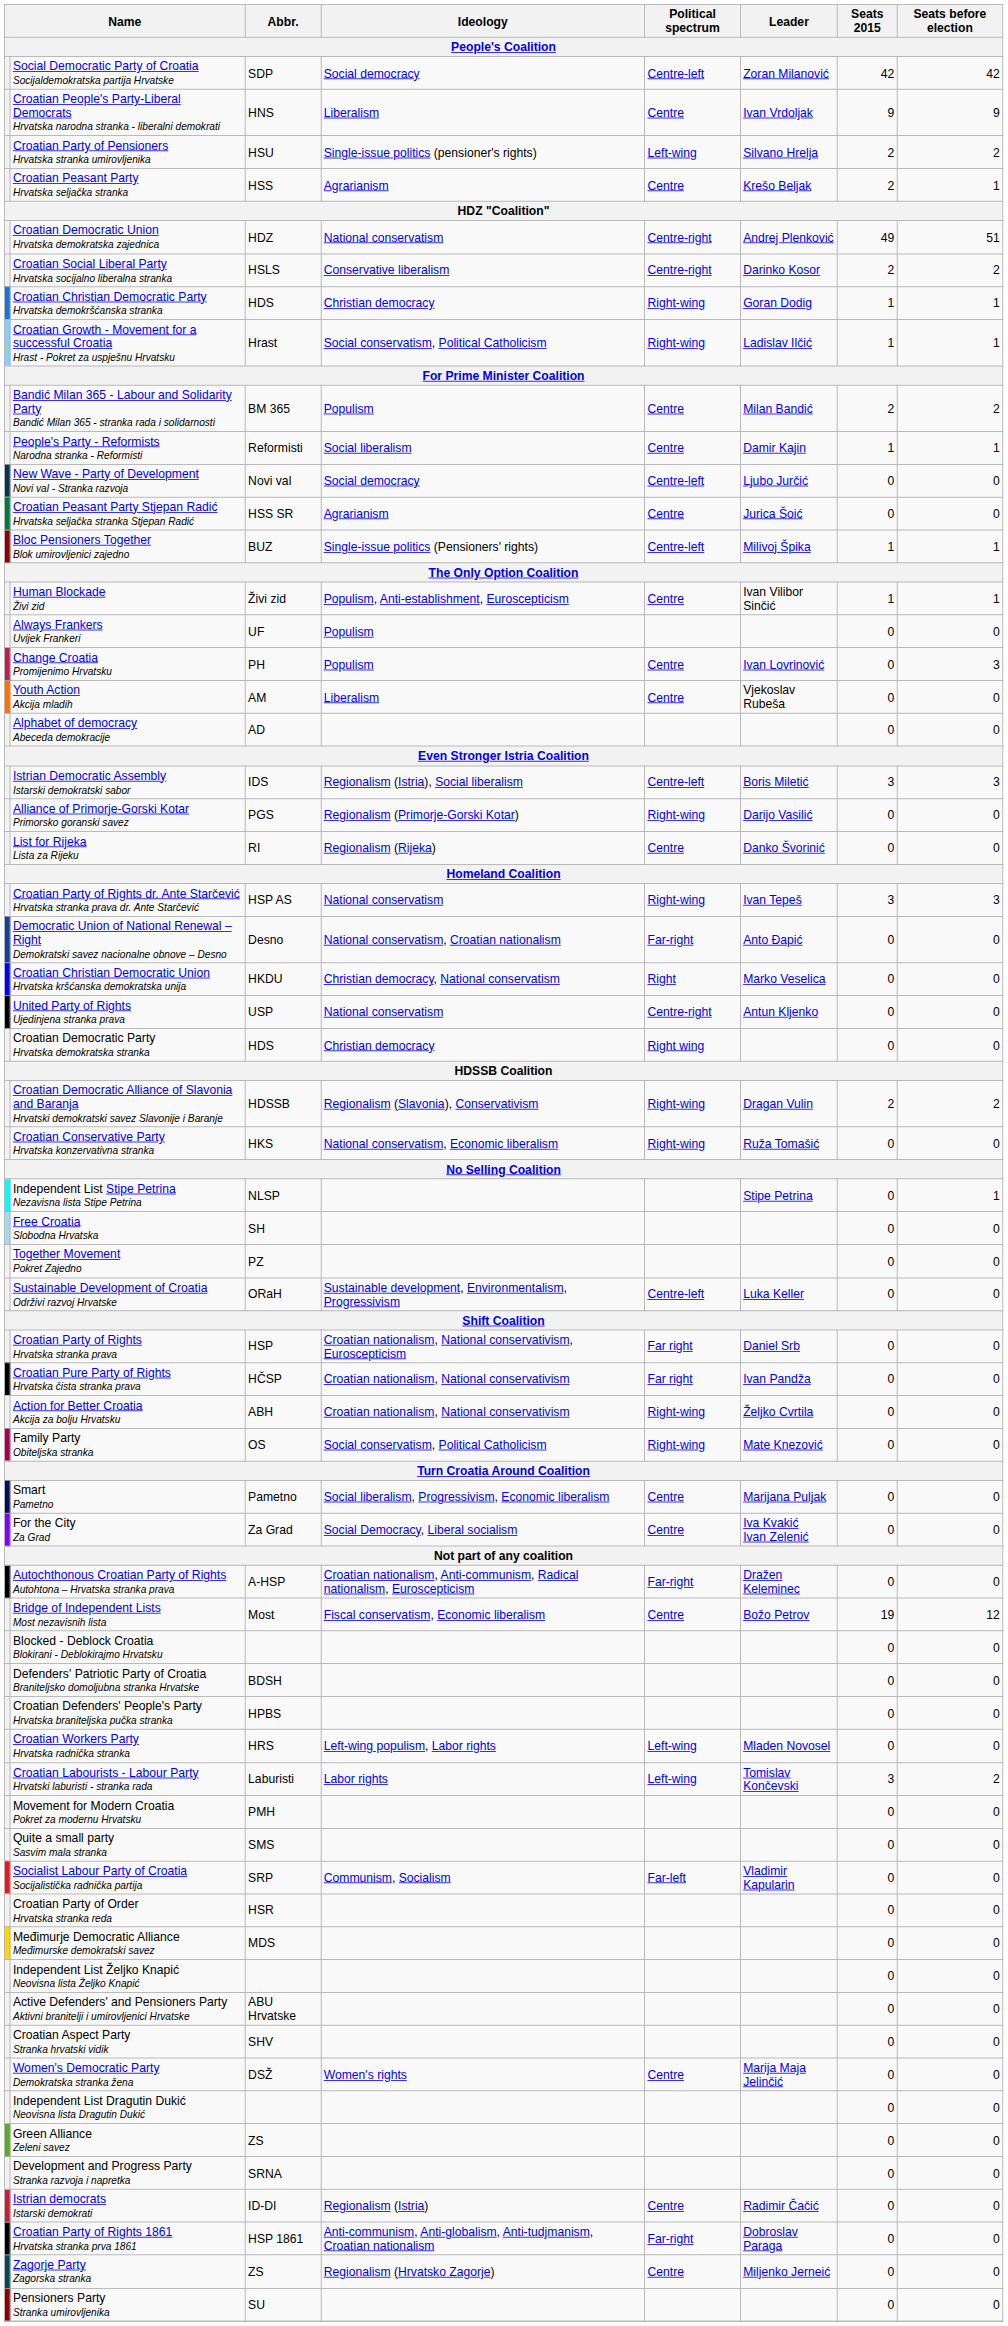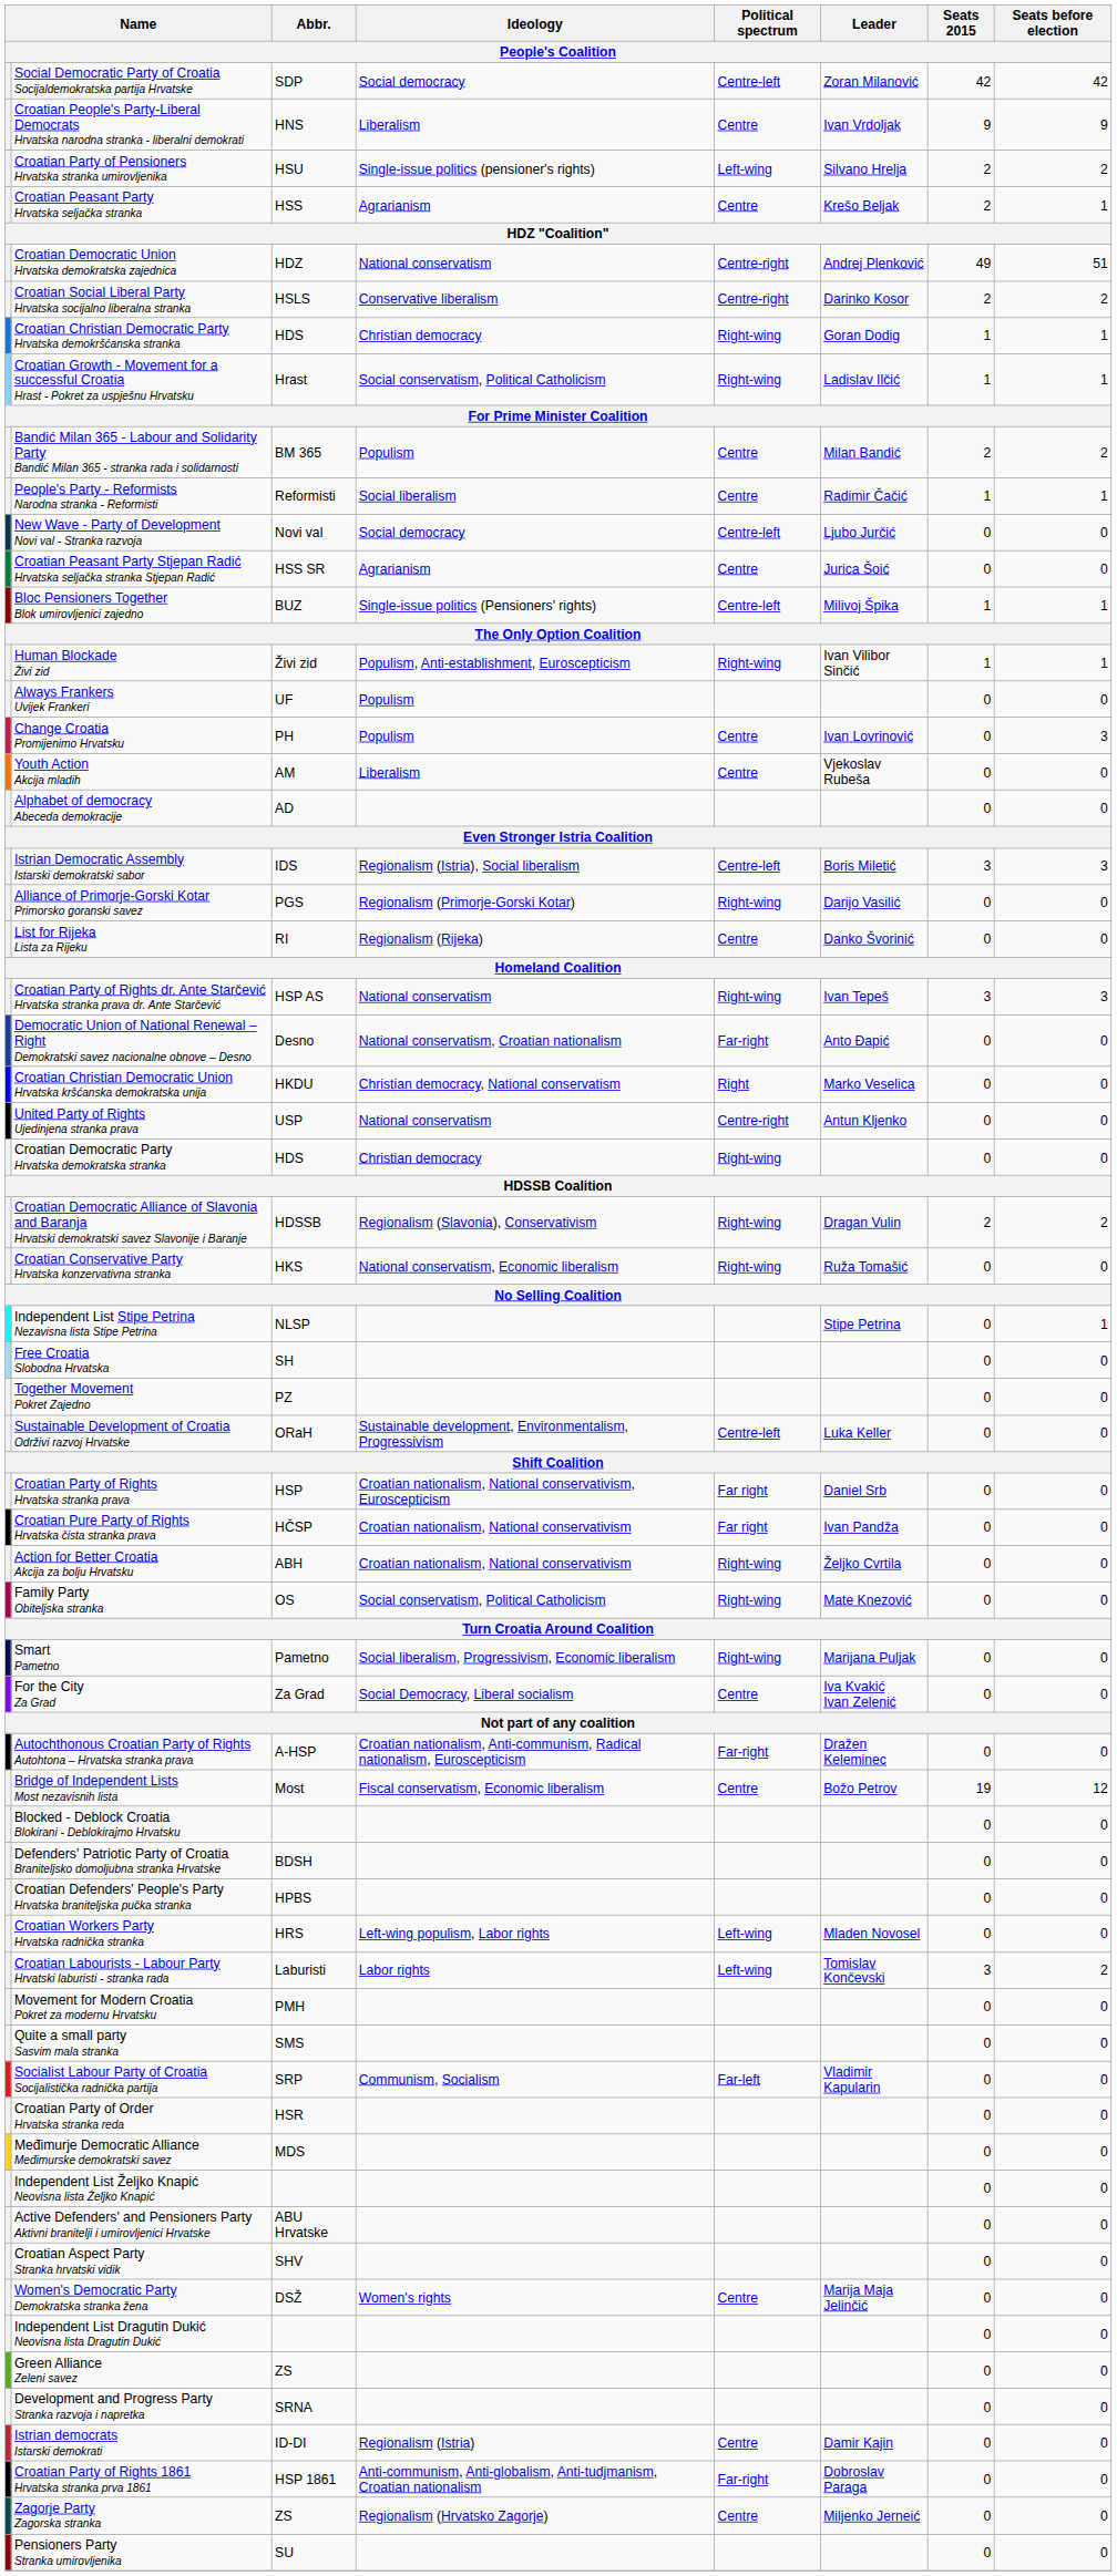People's Party - Reformists Narodna stranka - Reformisti | Leader: Damir Kajin -> Radimir Čačić
Human Blockade Živi zid | Political spectrum: Centre -> Right-wing
Croatian Democratic Party Hrvatska demokratska stranka | Political spectrum: Right wing -> Right-wing
Smart Pametno | Political spectrum: Centre -> Right-wing
Istrian democrats Istarski demokrati | Leader: Radimir Čačić -> Damir Kajin
